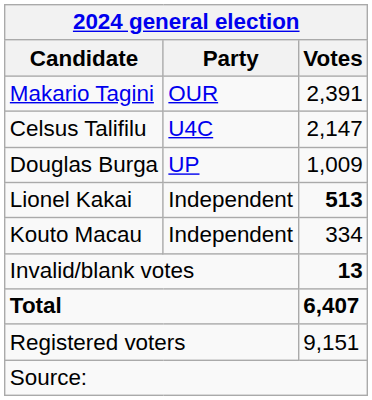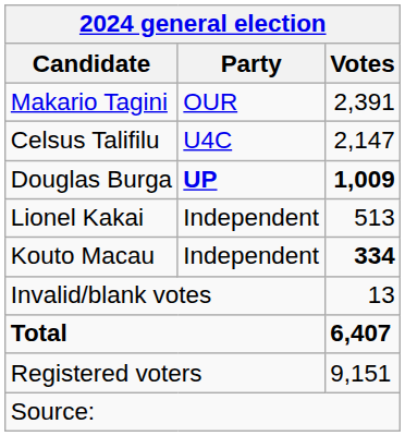Douglas Burga | Party: normal -> bold
Douglas Burga | Votes: normal -> bold
Lionel Kakai | Votes: bold -> normal
Kouto Macau | Votes: normal -> bold
Invalid/blank votes | Votes: bold -> normal
